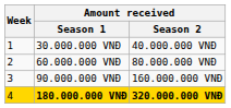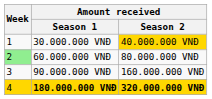30.000.000 VNĐ | Amount received / Season 2: no background -> gold background
60.000.000 VNĐ | Week: no background -> lightgreen background
